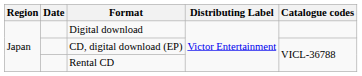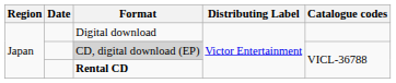CD, digital download (EP) | Format: no background -> lightgrey background
Rental CD | Format: normal -> bold
